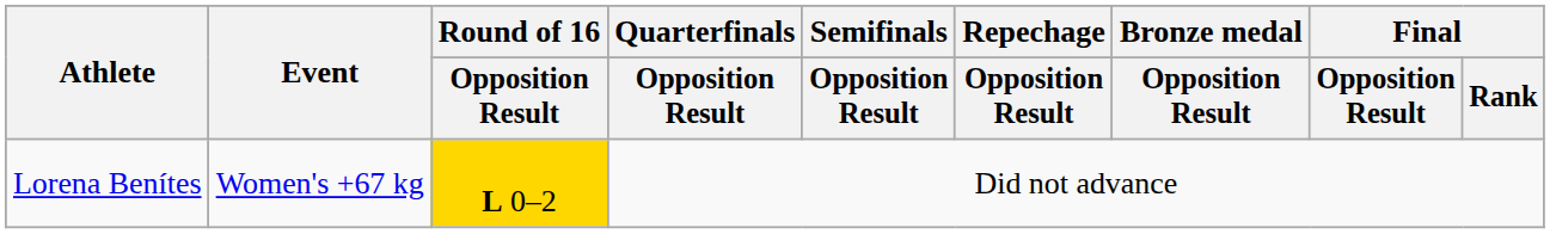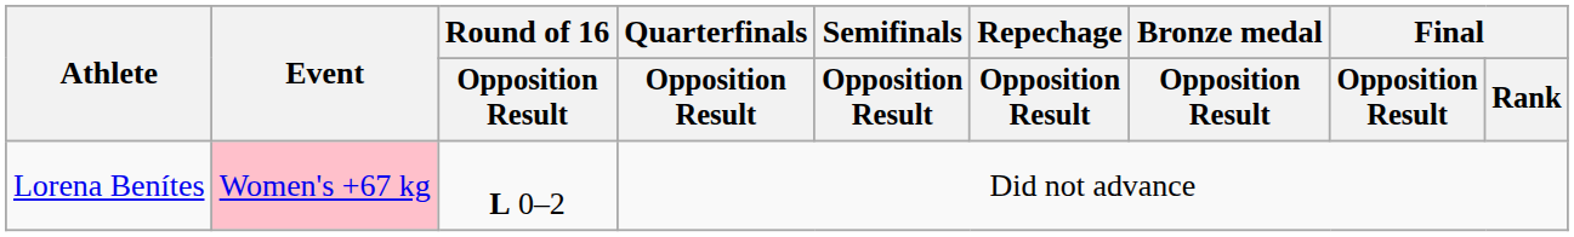Lorena Benítes | Event: no background -> pink background
Lorena Benítes | Round of 16 / Opposition Result: gold background -> no background
